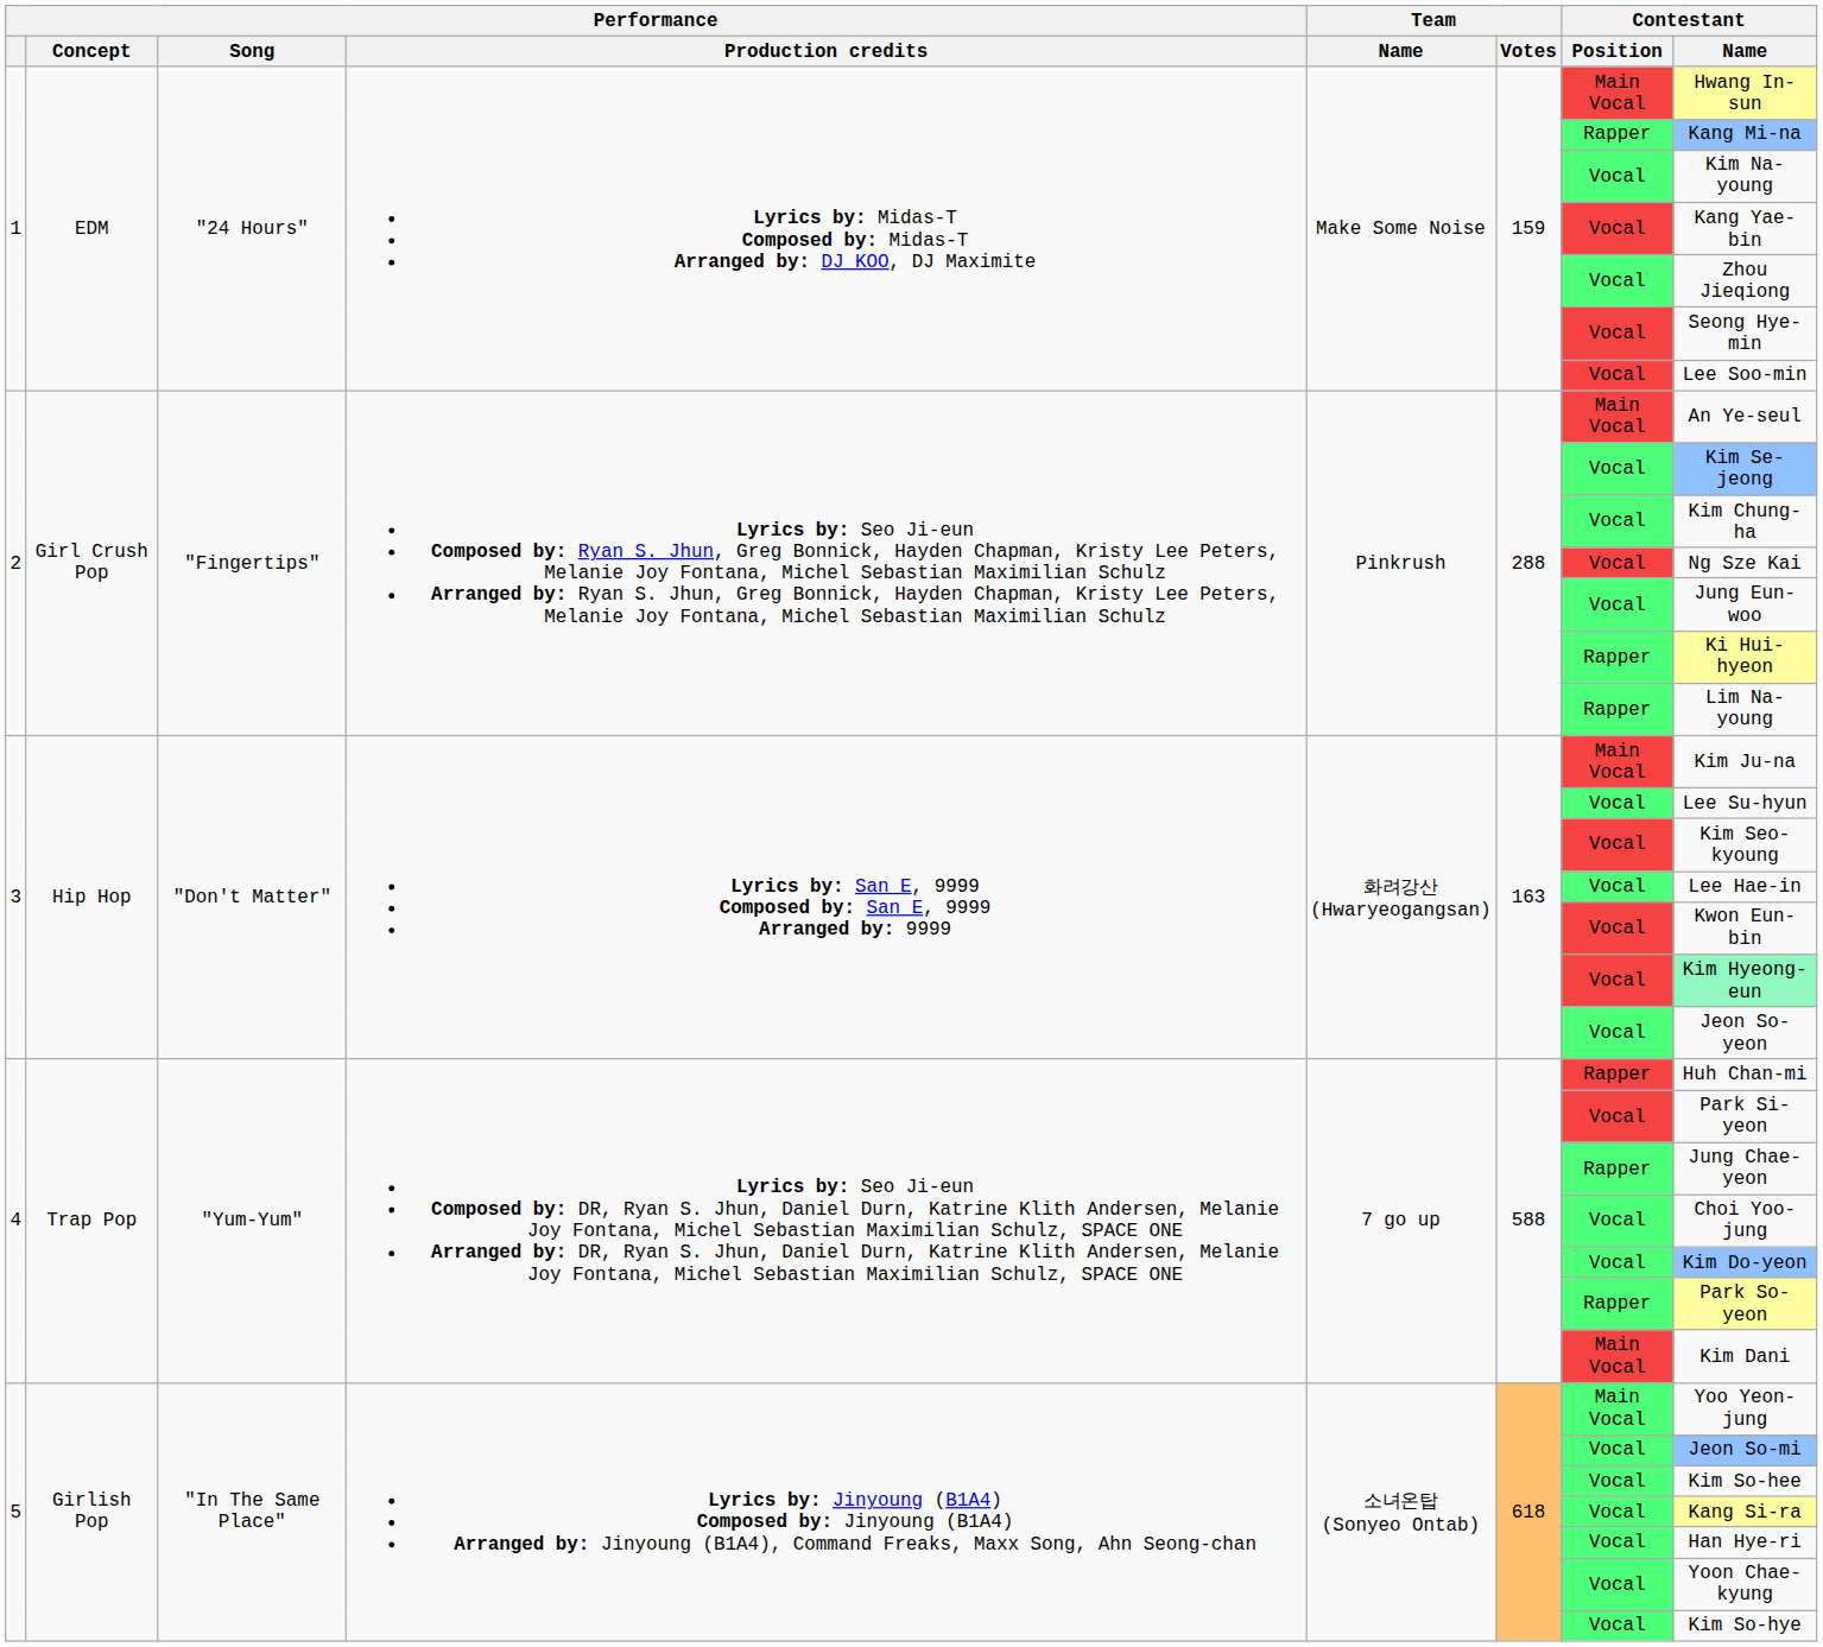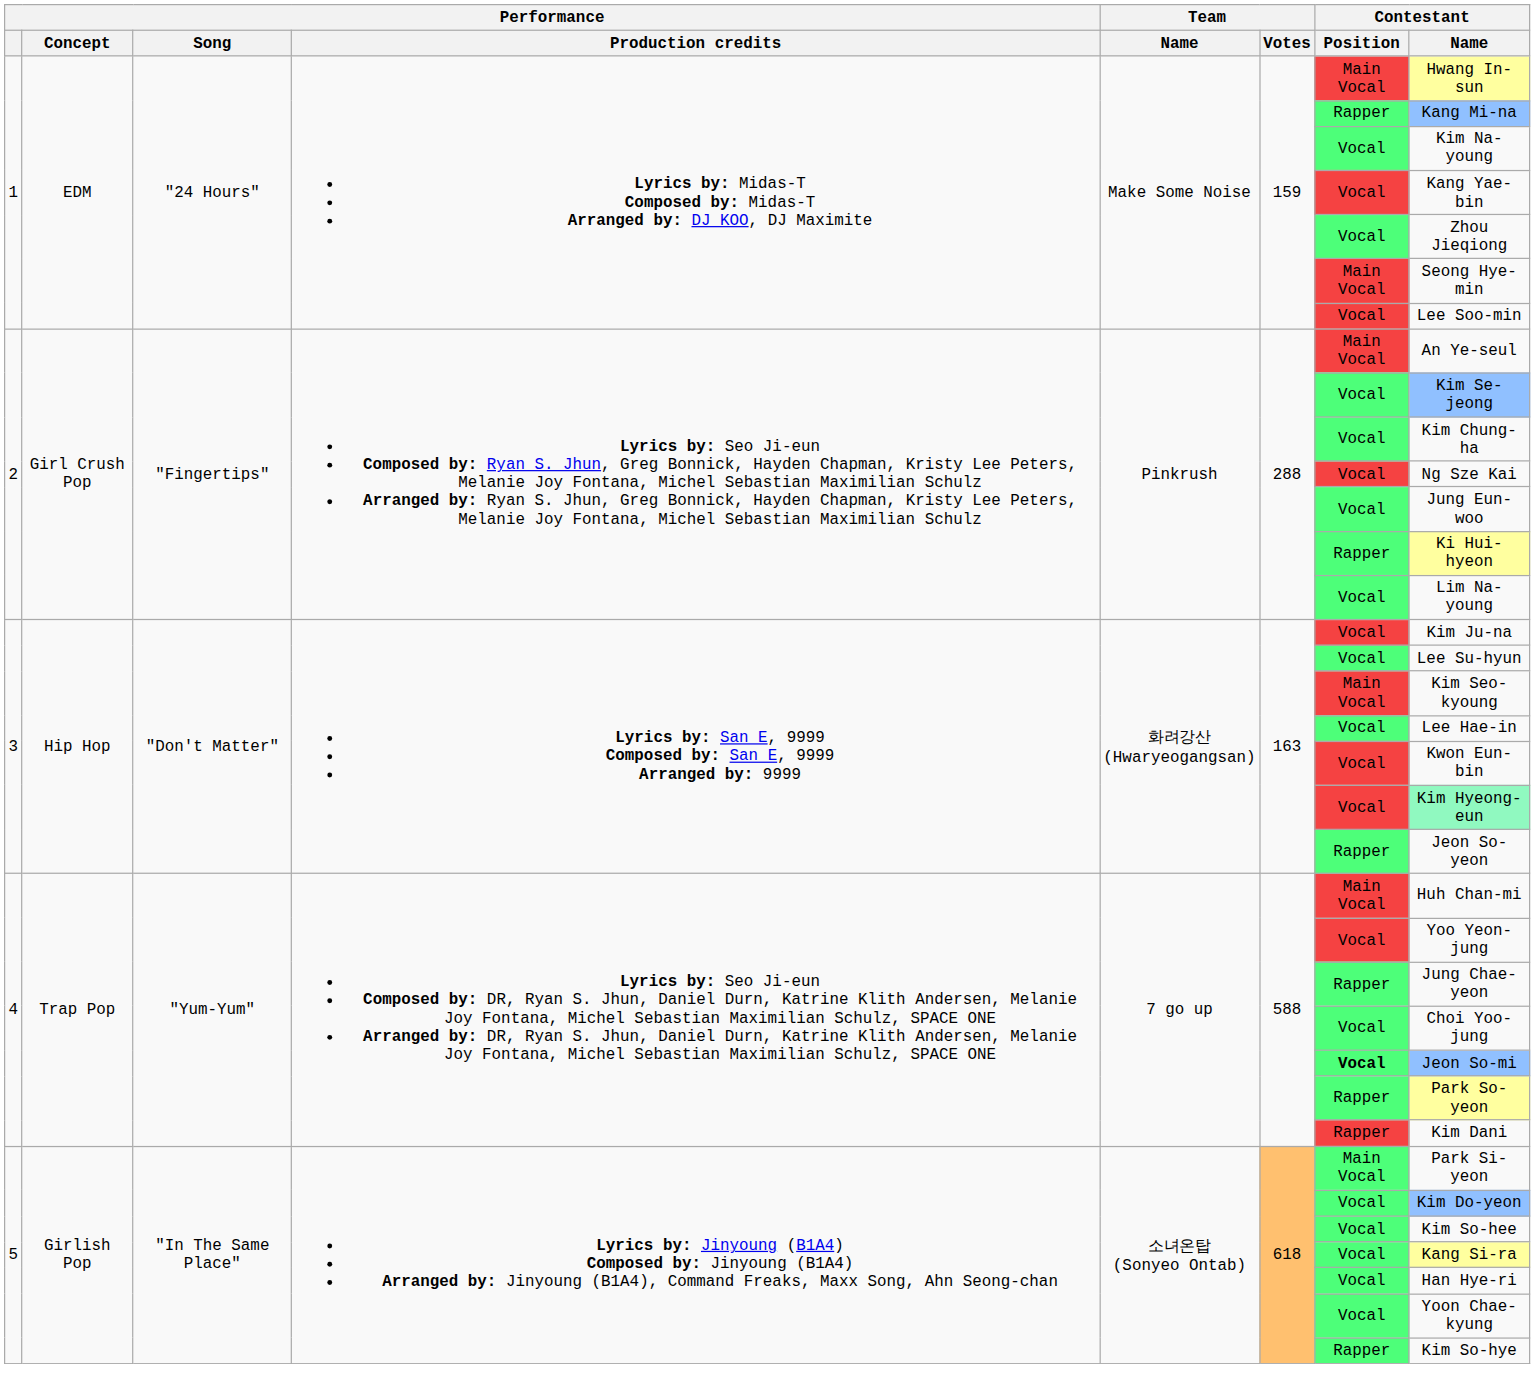row 8 | Contestant / Position: Vocal -> Main Vocal
row 16 | Contestant / Position: Rapper -> Vocal
row 17 | Contestant / Position: Main Vocal -> Vocal
row 19 | Contestant / Position: Vocal -> Main Vocal
row 23 | Contestant / Position: Vocal -> Rapper
row 24 | Contestant / Position: Rapper -> Main Vocal
row 25 | Contestant / Name: Park Si-yeon -> Yoo Yeon-jung
row 28 | Contestant / Position: normal -> bold
row 28 | Contestant / Name: Kim Do-yeon -> Jeon So-mi
row 30 | Contestant / Position: Main Vocal -> Rapper
row 31 | Contestant / Name: Yoo Yeon-jung -> Park Si-yeon
row 32 | Contestant / Name: Jeon So-mi -> Kim Do-yeon
row 37 | Contestant / Position: Vocal -> Rapper
